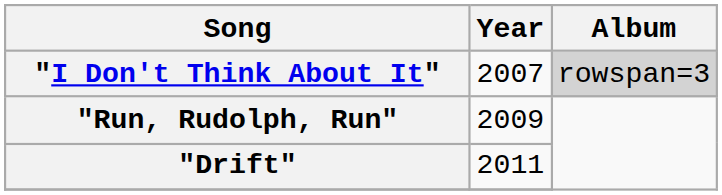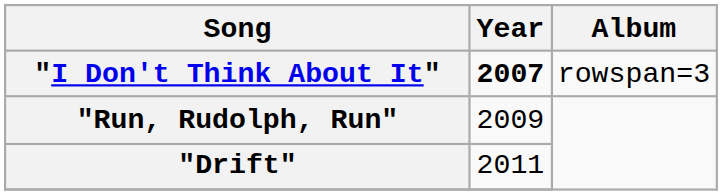"I Don't Think About It" | Year: normal -> bold
"I Don't Think About It" | Album: lightgrey background -> no background
